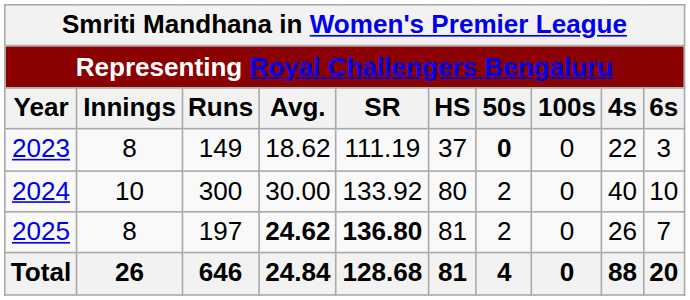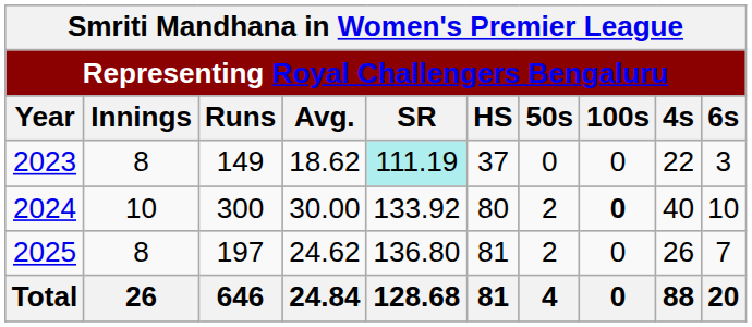2023 | SR: no background -> paleturquoise background
2023 | 50s: bold -> normal
2024 | 100s: normal -> bold
2025 | Avg.: bold -> normal
2025 | SR: bold -> normal
